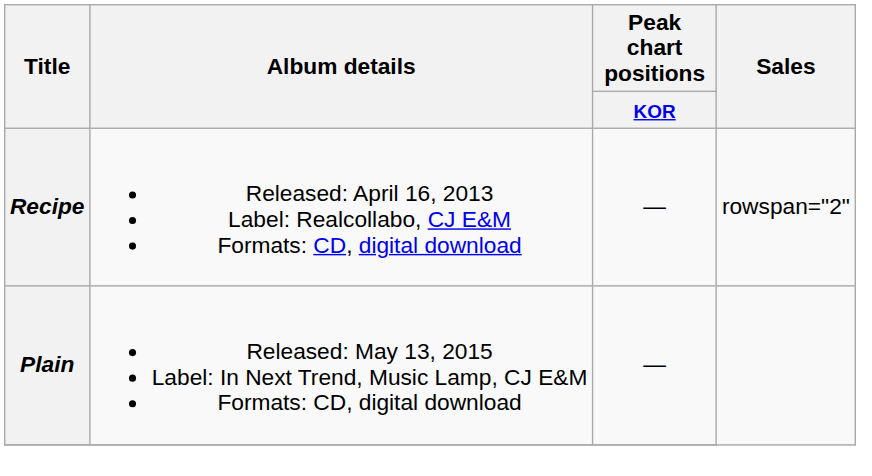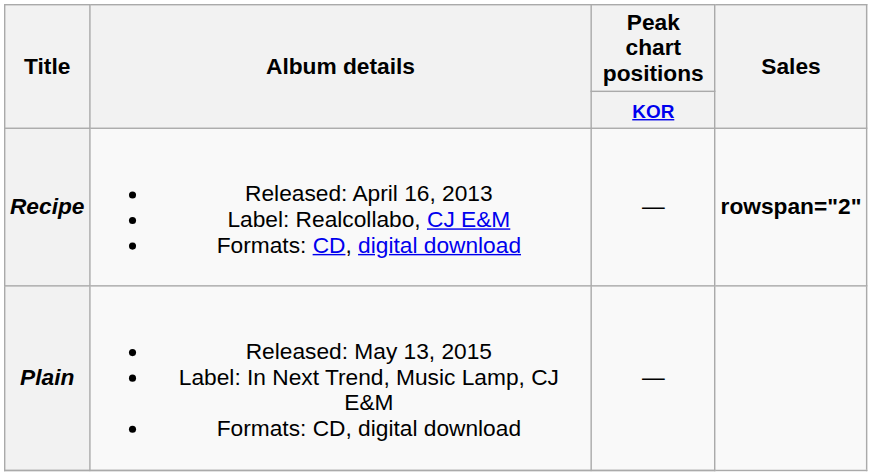Recipe | Sales: normal -> bold
